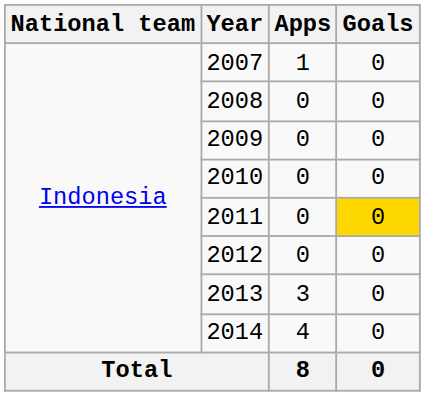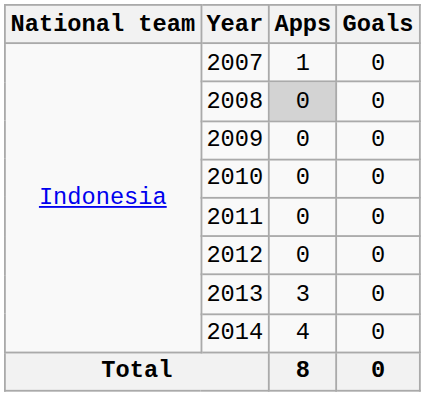2008 | Apps: no background -> lightgrey background
2011 | Goals: gold background -> no background
